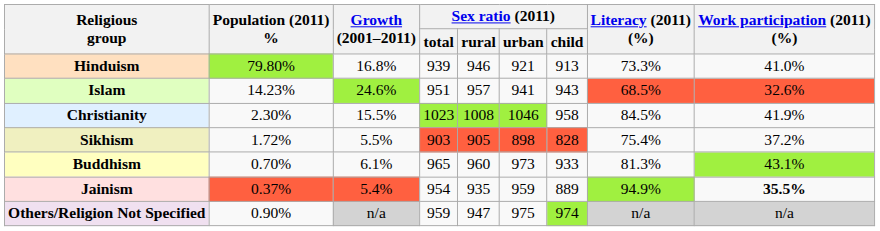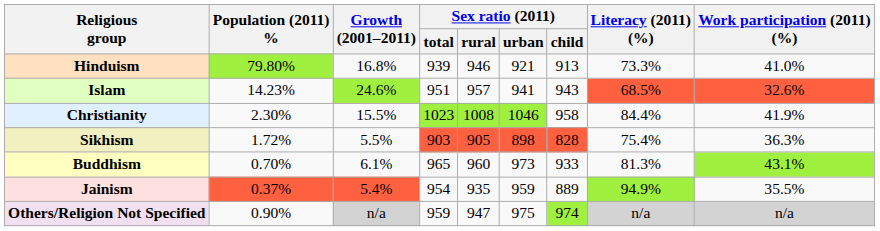Christianity | Literacy (2011) (%): 84.5% -> 84.4%
Sikhism | Work participation (2011) (%): 37.2% -> 36.3%
Jainism | Work participation (2011) (%): bold -> normal
